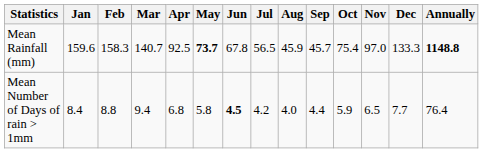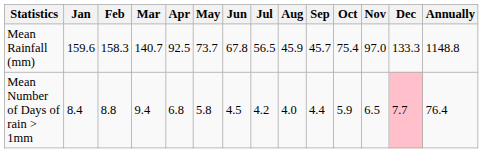row 2 | May: bold -> normal
row 2 | Annually: bold -> normal
row 3 | Jun: bold -> normal
row 3 | Dec: no background -> pink background
